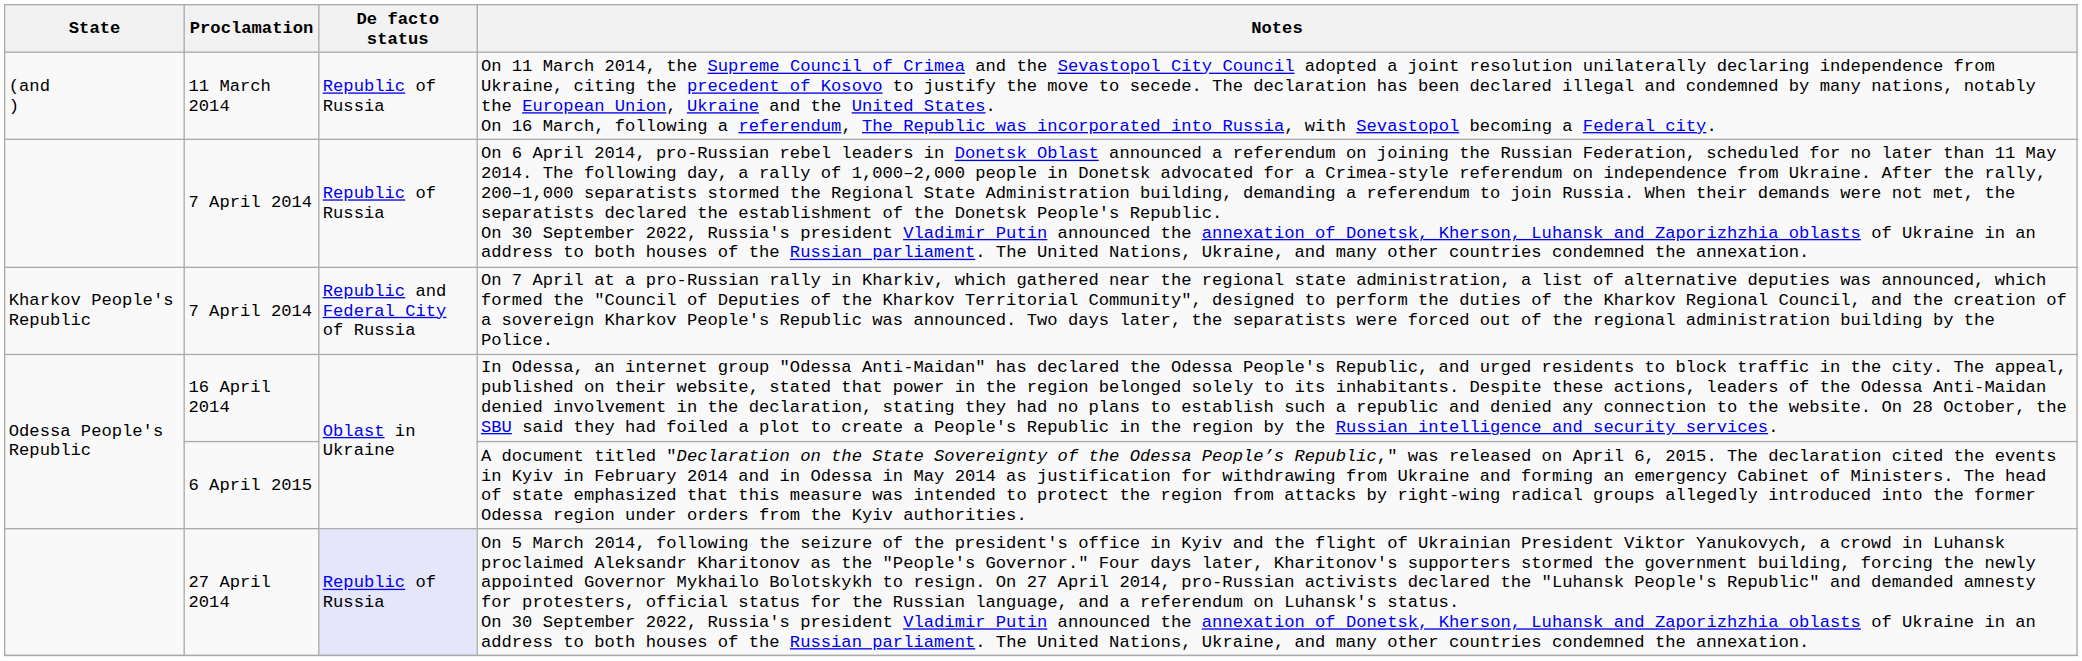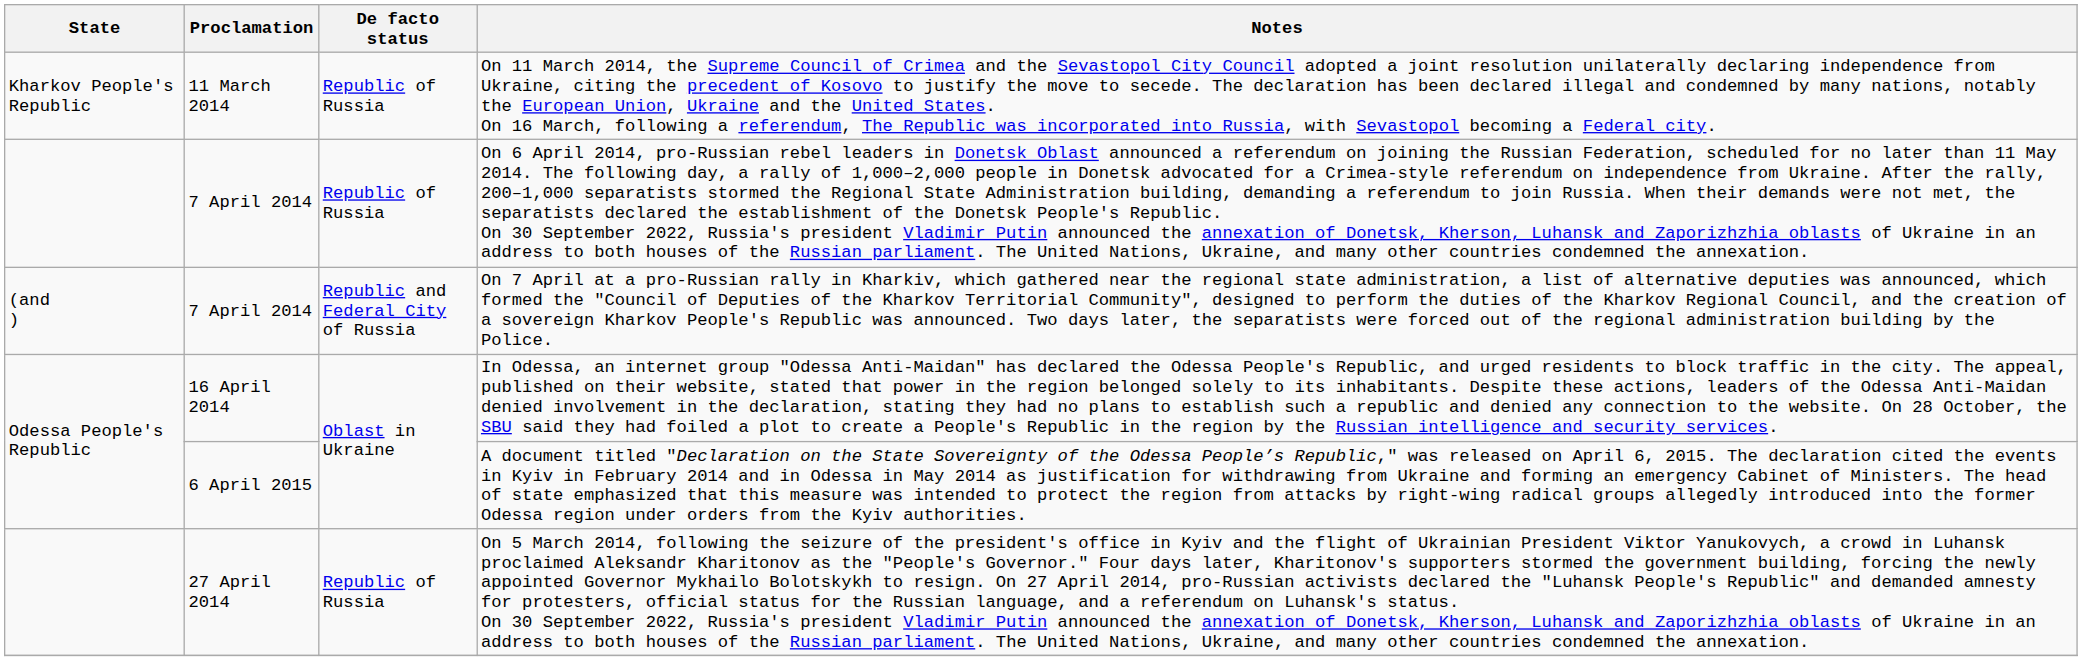row 2 | State: (and ) -> Kharkov People's Republic
row 4 | State: Kharkov People's Republic -> (and )
row 7 | De facto status: lavender background -> no background
